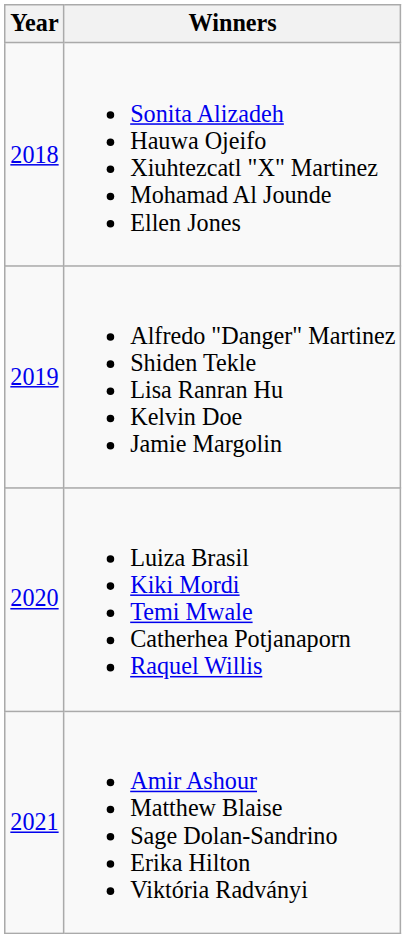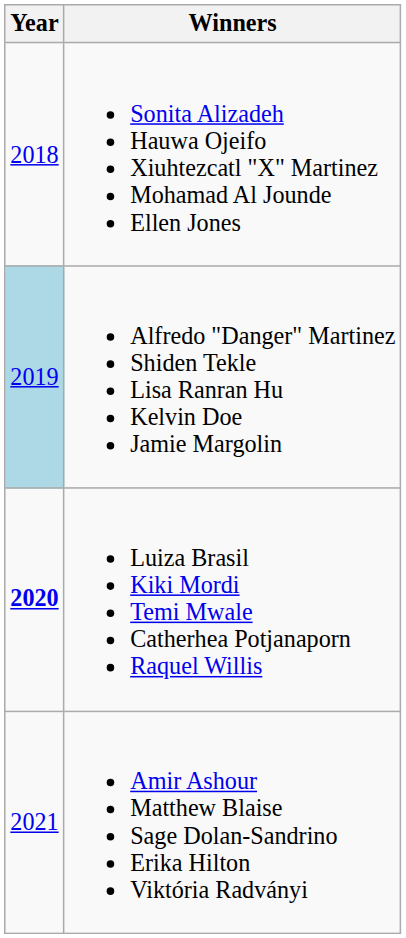row 3 | Year: no background -> lightblue background
row 4 | Year: normal -> bold
